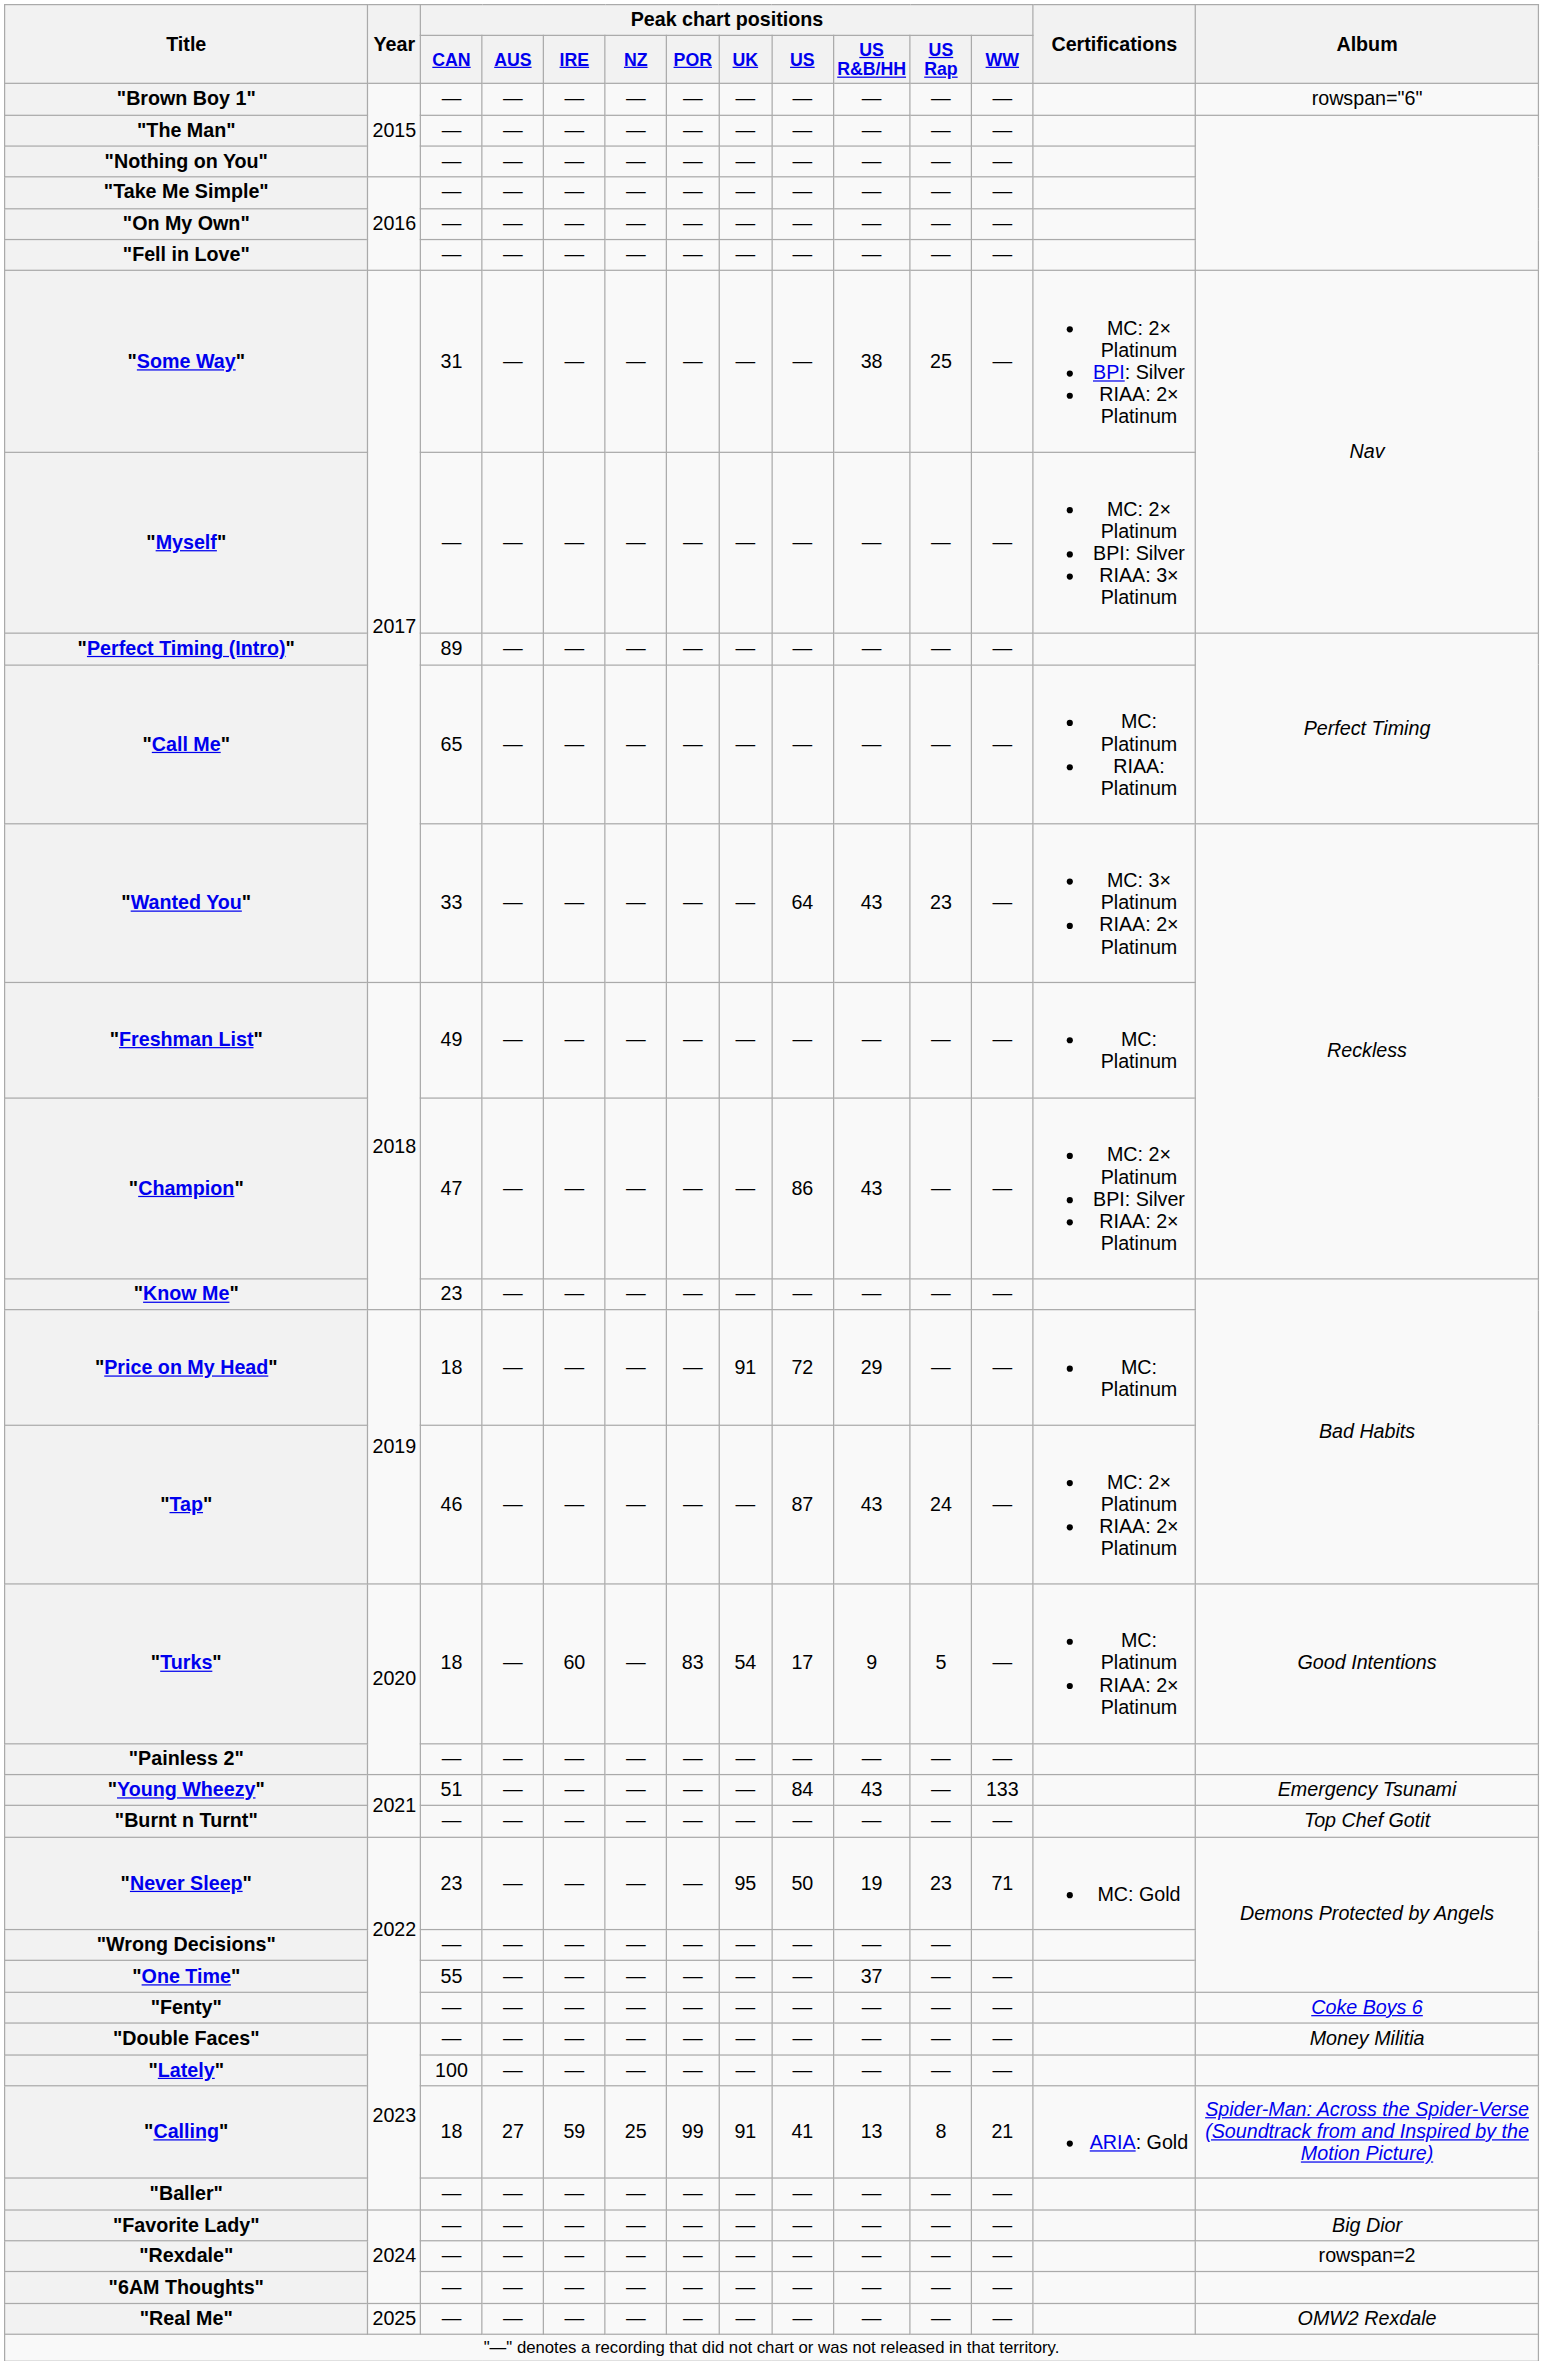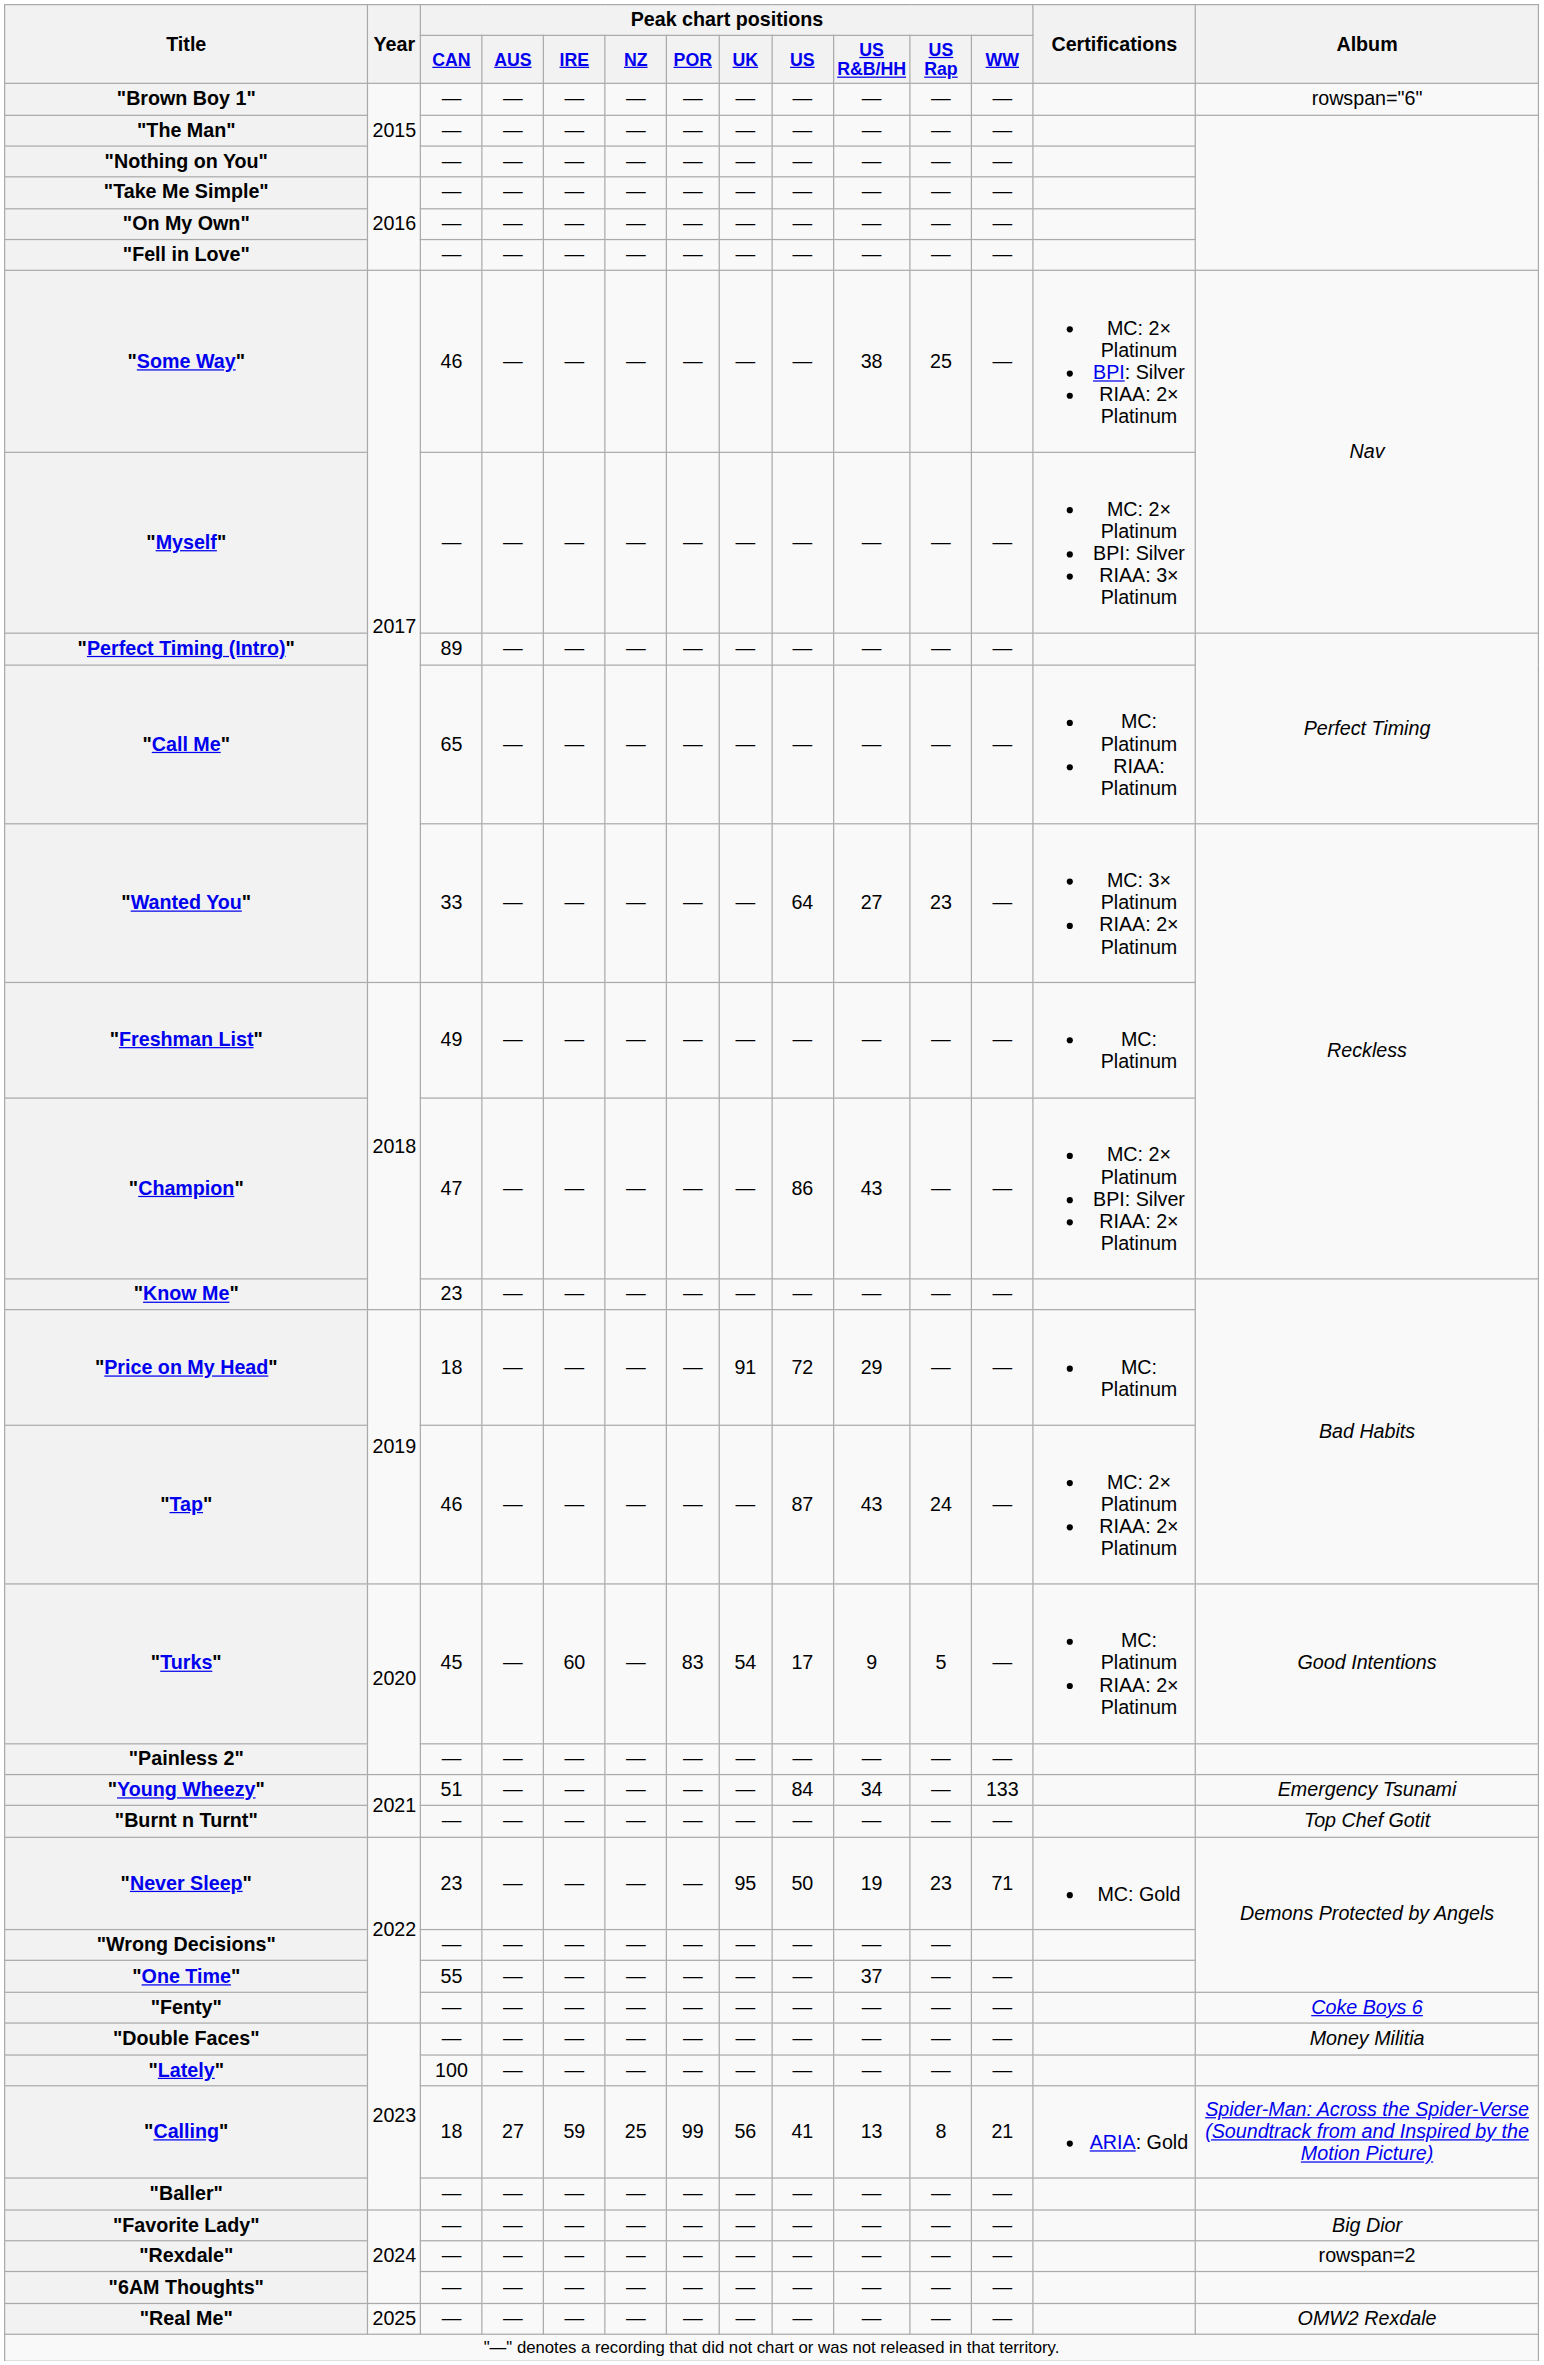"Some Way" | Peak chart positions / CAN: 31 -> 46
"Wanted You" | Peak chart positions / US R&B/HH: 43 -> 27
"Turks" | Peak chart positions / CAN: 18 -> 45
"Young Wheezy" | Peak chart positions / US R&B/HH: 43 -> 34
"Calling" | Peak chart positions / UK: 91 -> 56
